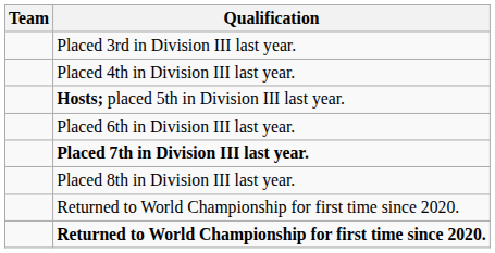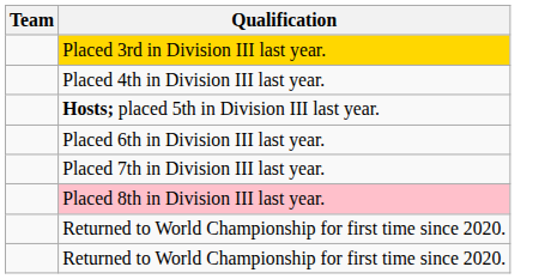row 2 | Qualification: no background -> gold background
row 6 | Qualification: bold -> normal
row 7 | Qualification: no background -> pink background
row 9 | Qualification: bold -> normal
